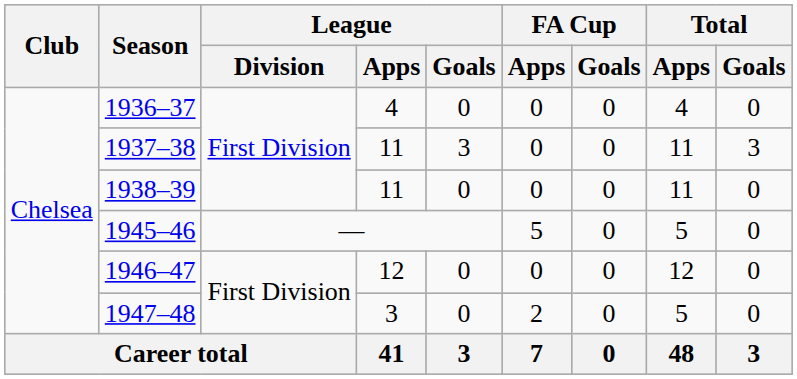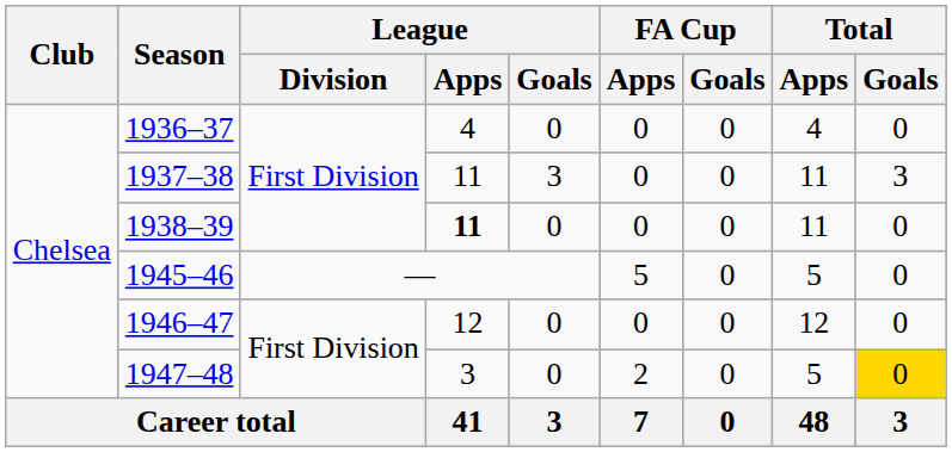1938–39 | League / Apps: normal -> bold
1947–48 | Total / Goals: no background -> gold background
